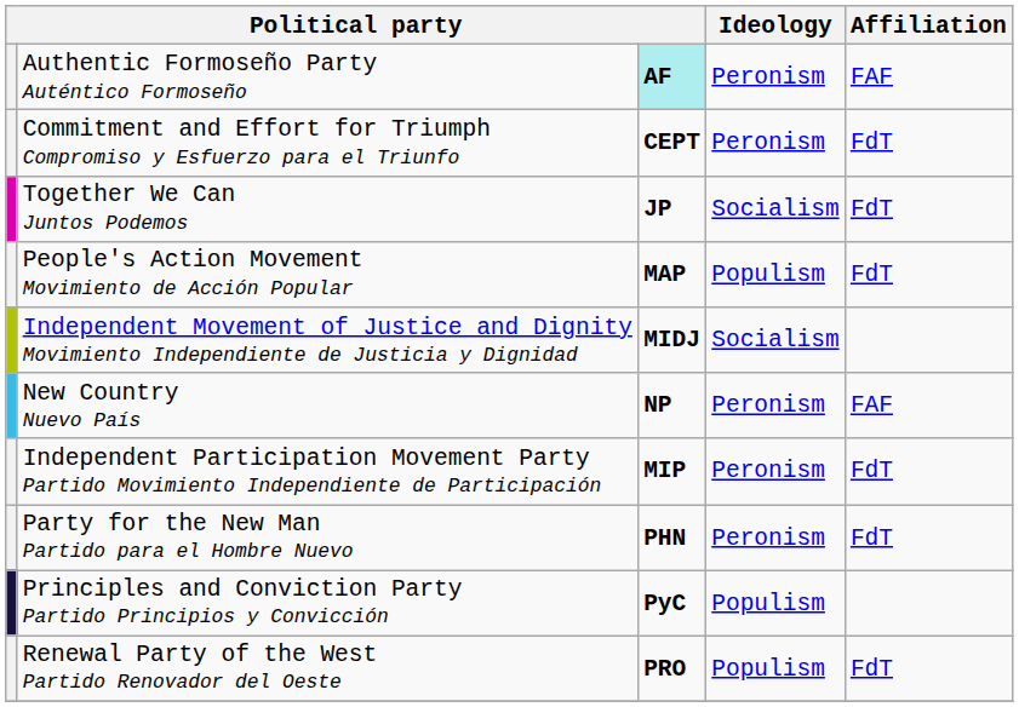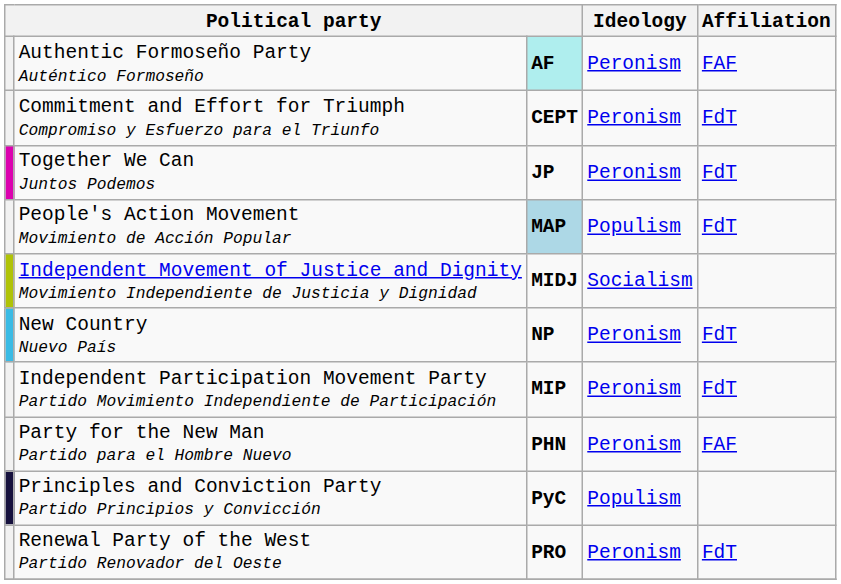Together We Can Juntos Podemos | Ideology: Socialism -> Peronism
People's Action Movement Movimiento de Acción Popular | column 3: no background -> lightblue background
New Country Nuevo País | Affiliation: FAF -> FdT
Party for the New Man Partido para el Hombre Nuevo | Affiliation: FdT -> FAF
Renewal Party of the West Partido Renovador del Oeste | Ideology: Populism -> Peronism
